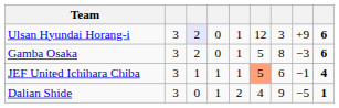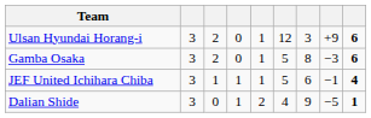Ulsan Hyundai Horang-i | column 3: lavender background -> no background
JEF United Ichihara Chiba | column 6: lightsalmon background -> no background
